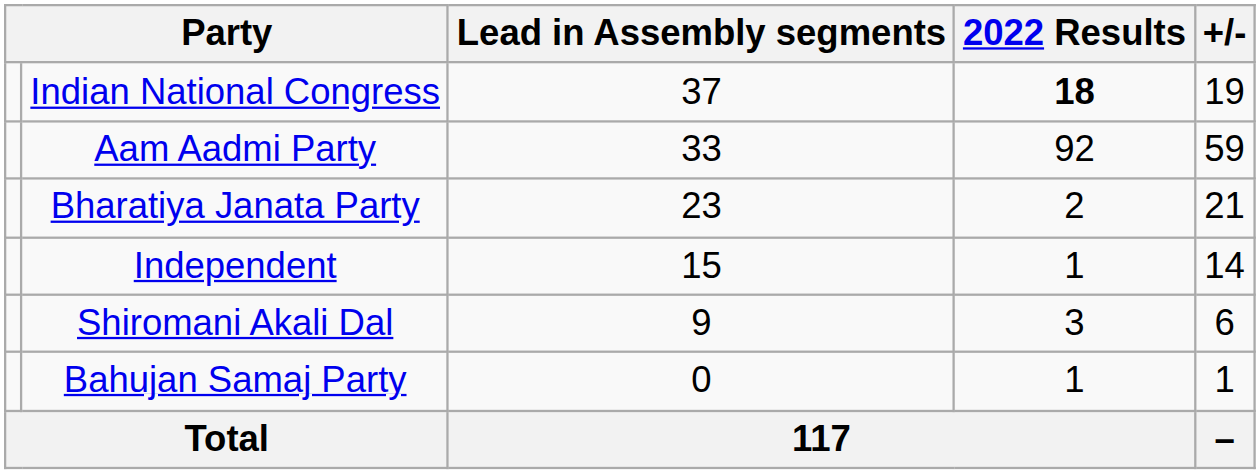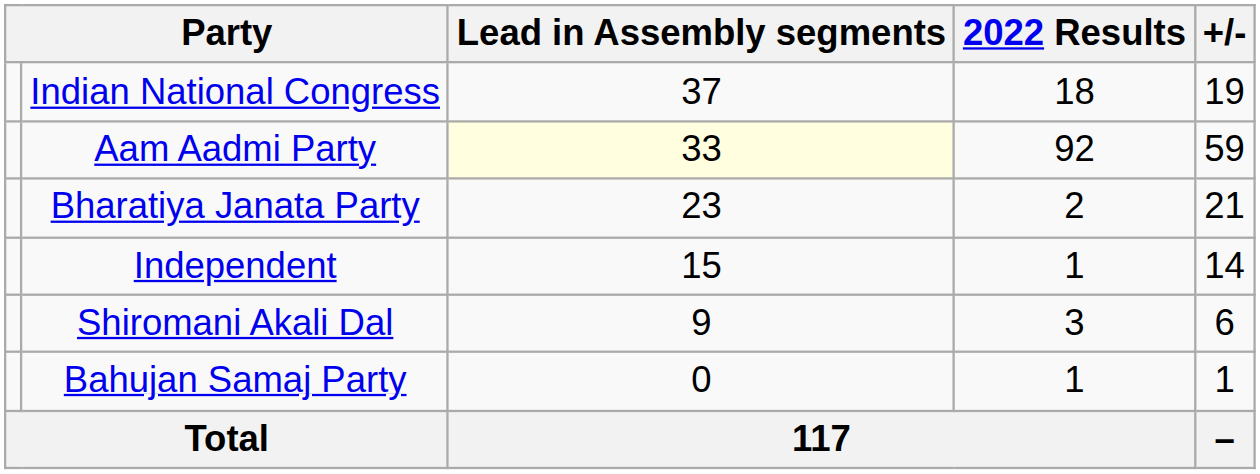Indian National Congress | 2022 Results: bold -> normal
Aam Aadmi Party | Lead in Assembly segments: no background -> lightyellow background
